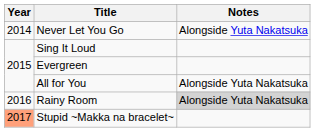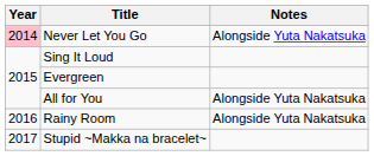Never Let You Go | Year: no background -> pink background
Rainy Room | Notes: lightgrey background -> no background
Stupid ~Makka na bracelet~ | Year: lightsalmon background -> no background
